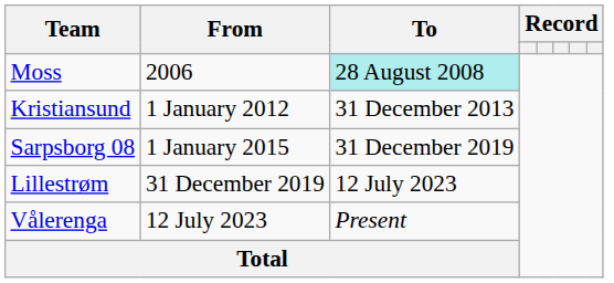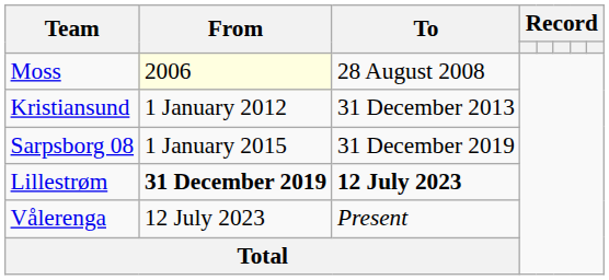Moss | From: no background -> lightyellow background
Moss | To: paleturquoise background -> no background
Lillestrøm | From: normal -> bold
Lillestrøm | To: normal -> bold
